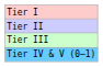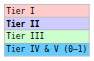row 2 | column 1: normal -> bold
